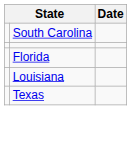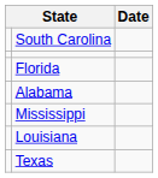+ row: Alabama
+ row: Mississippi
